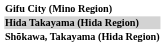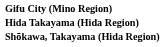row 2 | column 1: lightgrey background -> no background
